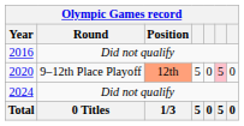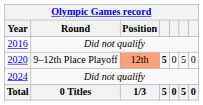2020 | column 4: normal -> bold
2020 | column 6: pink background -> no background
